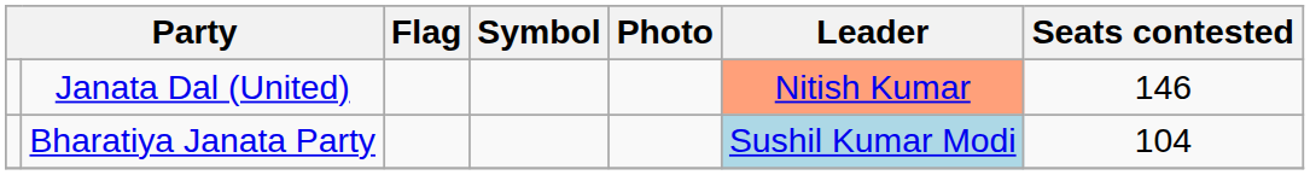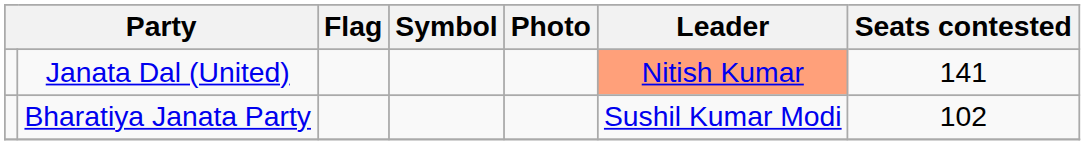Janata Dal (United) | Seats contested: 146 -> 141
Bharatiya Janata Party | Leader: lightblue background -> no background
Bharatiya Janata Party | Seats contested: 104 -> 102
